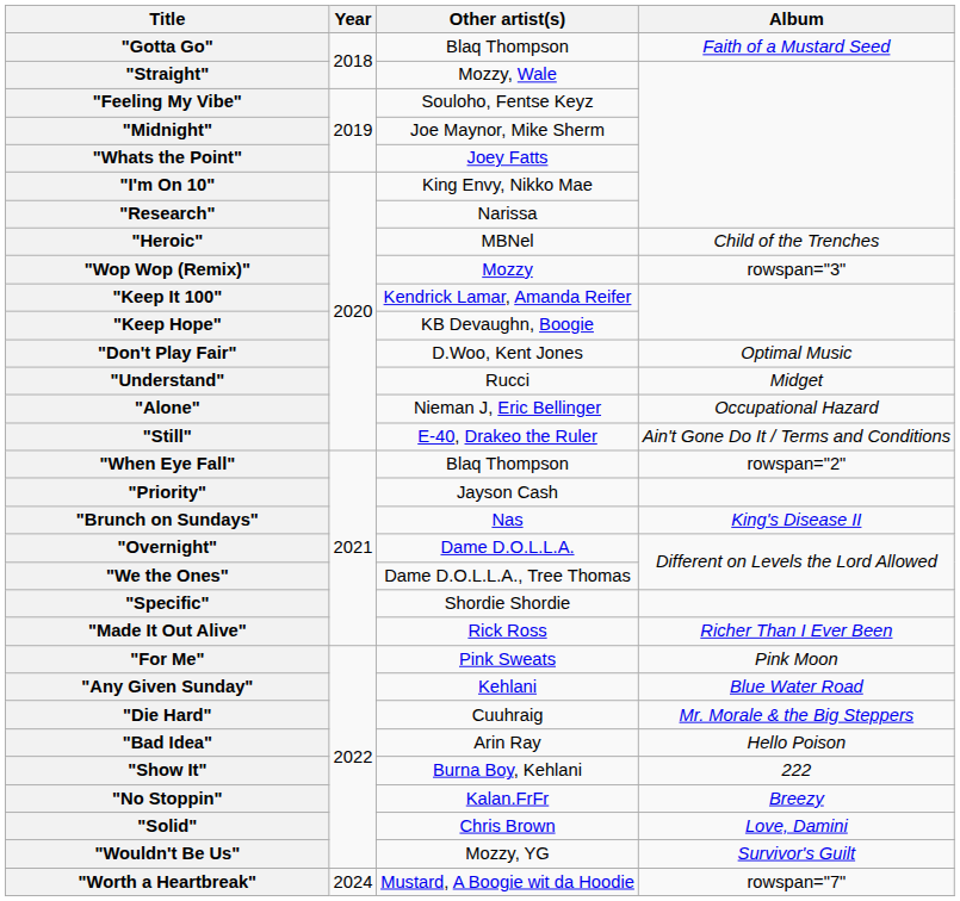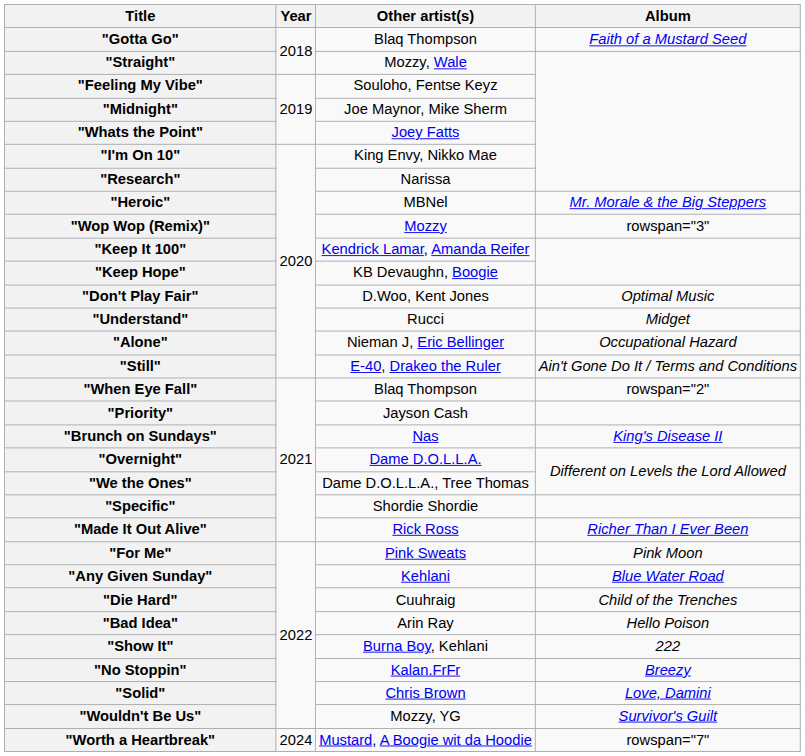"Heroic" | Album: Child of the Trenches -> Mr. Morale & the Big Steppers
"Die Hard" | Album: Mr. Morale & the Big Steppers -> Child of the Trenches
